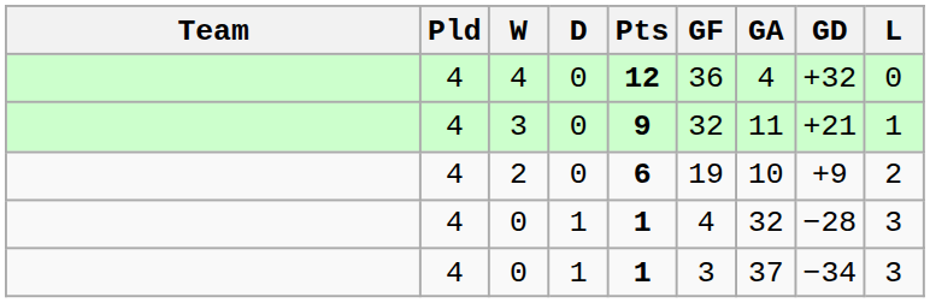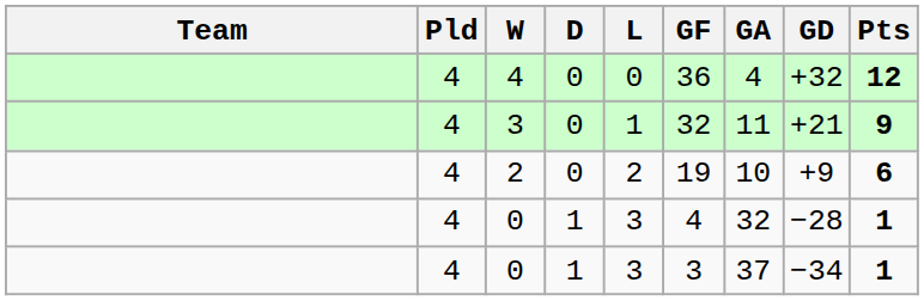columns swapped: L <-> Pts
